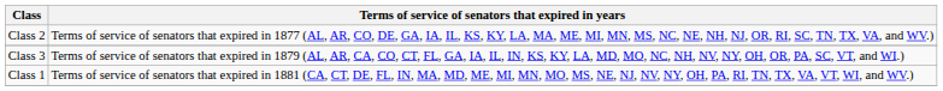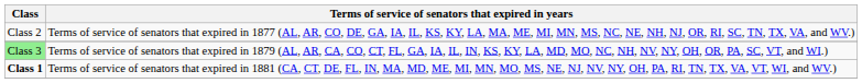Class 3 | Class: no background -> lightgreen background
Class 1 | Class: normal -> bold
